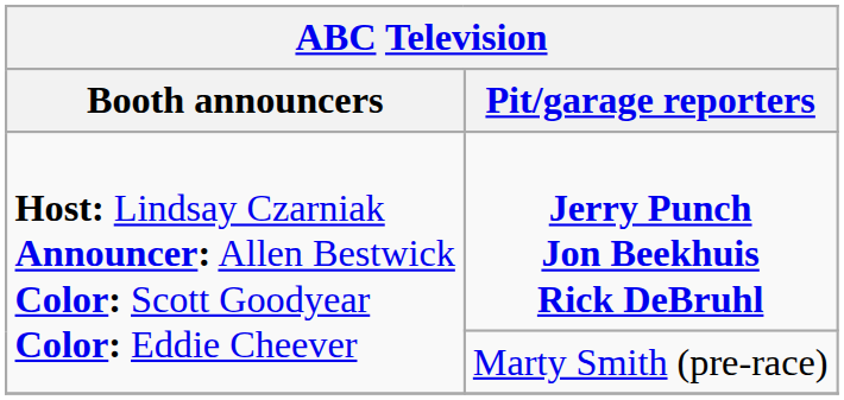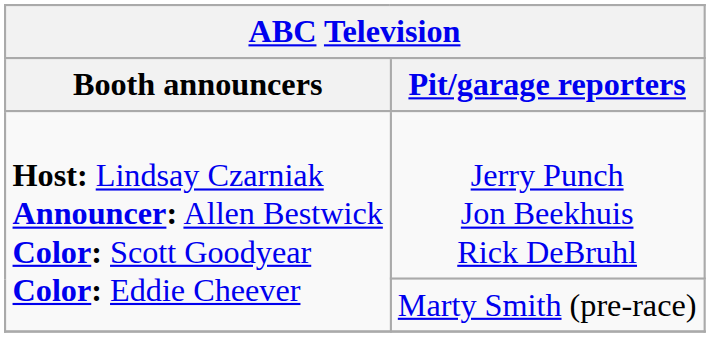Jerry Punch Jon Beekhuis Rick DeBruhl | Pit/garage reporters: bold -> normal
